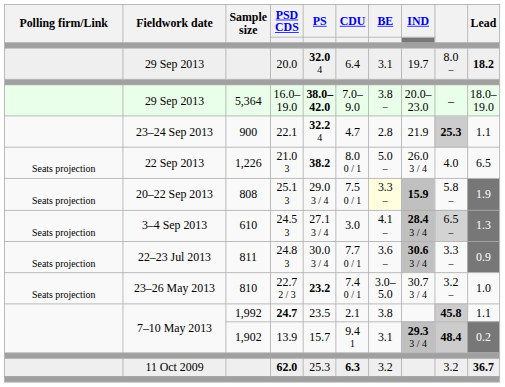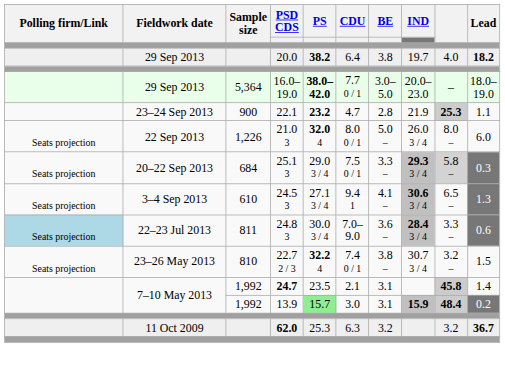20.0 | PS: 32.0 4 -> 38.2
20.0 | BE: 3.1 -> 3.8
20.0 | column 9: 8.0 – -> 4.0
16.0– 19.0 | CDU: 7.0– 9.0 -> 7.7 0 / 1
16.0– 19.0 | BE: 3.8 – -> 3.0– 5.0
22.1 | PS: 32.2 4 -> 23.2
21.0 3 | PS: 38.2 -> 32.0 4
21.0 3 | column 9: 4.0 -> 8.0 –
21.0 3 | Lead: 6.5 -> 6.0
25.1 3 | Sample size: 808 -> 684
25.1 3 | BE: lightyellow background -> no background
25.1 3 | IND: 15.9 -> 29.3 3 / 4
25.1 3 | column 9: no background -> lightgrey background
25.1 3 | Lead: 1.9 -> 0.3
24.5 3 | CDU: 3.0 -> 9.4 1
24.5 3 | IND: 28.4 3 / 4 -> 30.6 3 / 4
24.5 3 | column 9: lightgrey background -> no background
24.8 3 | Polling firm/Link: no background -> lightblue background
24.8 3 | CDU: 7.7 0 / 1 -> 7.0– 9.0
24.8 3 | IND: 30.6 3 / 4 -> 28.4 3 / 4
24.8 3 | Lead: 0.9 -> 0.6
22.7 2 / 3 | PS: 23.2 -> 32.2 4
22.7 2 / 3 | BE: 3.0– 5.0 -> 3.8 –
22.7 2 / 3 | Lead: 1.0 -> 1.5
24.7 | BE: 3.8 -> 3.1
24.7 | Lead: 1.1 -> 1.4
13.9 | Sample size: 1,902 -> 1,992
13.9 | PS: no background -> lightgreen background
13.9 | CDU: 9.4 1 -> 3.0
13.9 | IND: 29.3 3 / 4 -> 15.9
62.0 | CDU: bold -> normal
